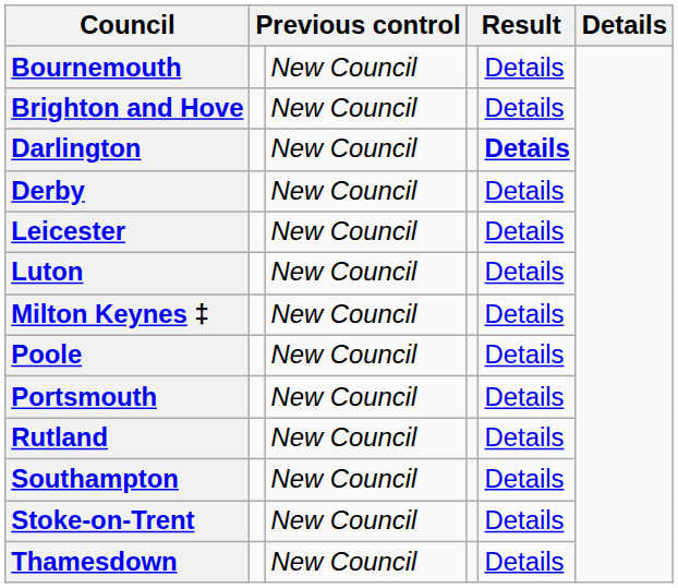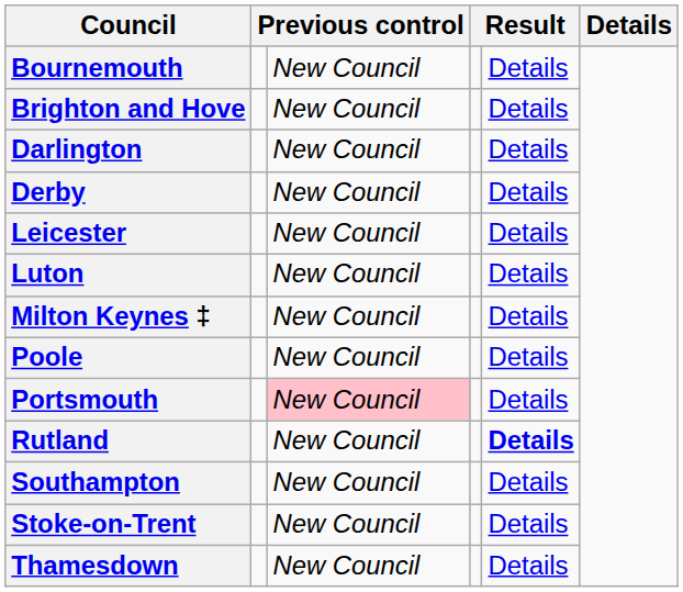Darlington | column 5: bold -> normal
Portsmouth | column 3: no background -> pink background
Rutland | column 5: normal -> bold
